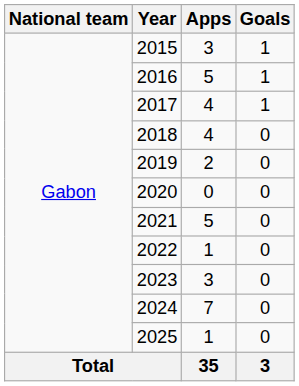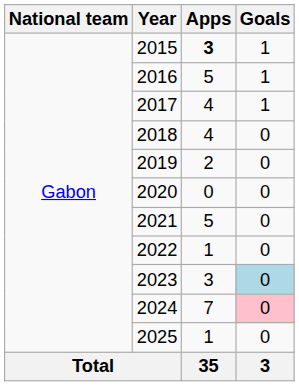2015 | Apps: normal -> bold
2023 | Goals: no background -> lightblue background
2024 | Goals: no background -> pink background
